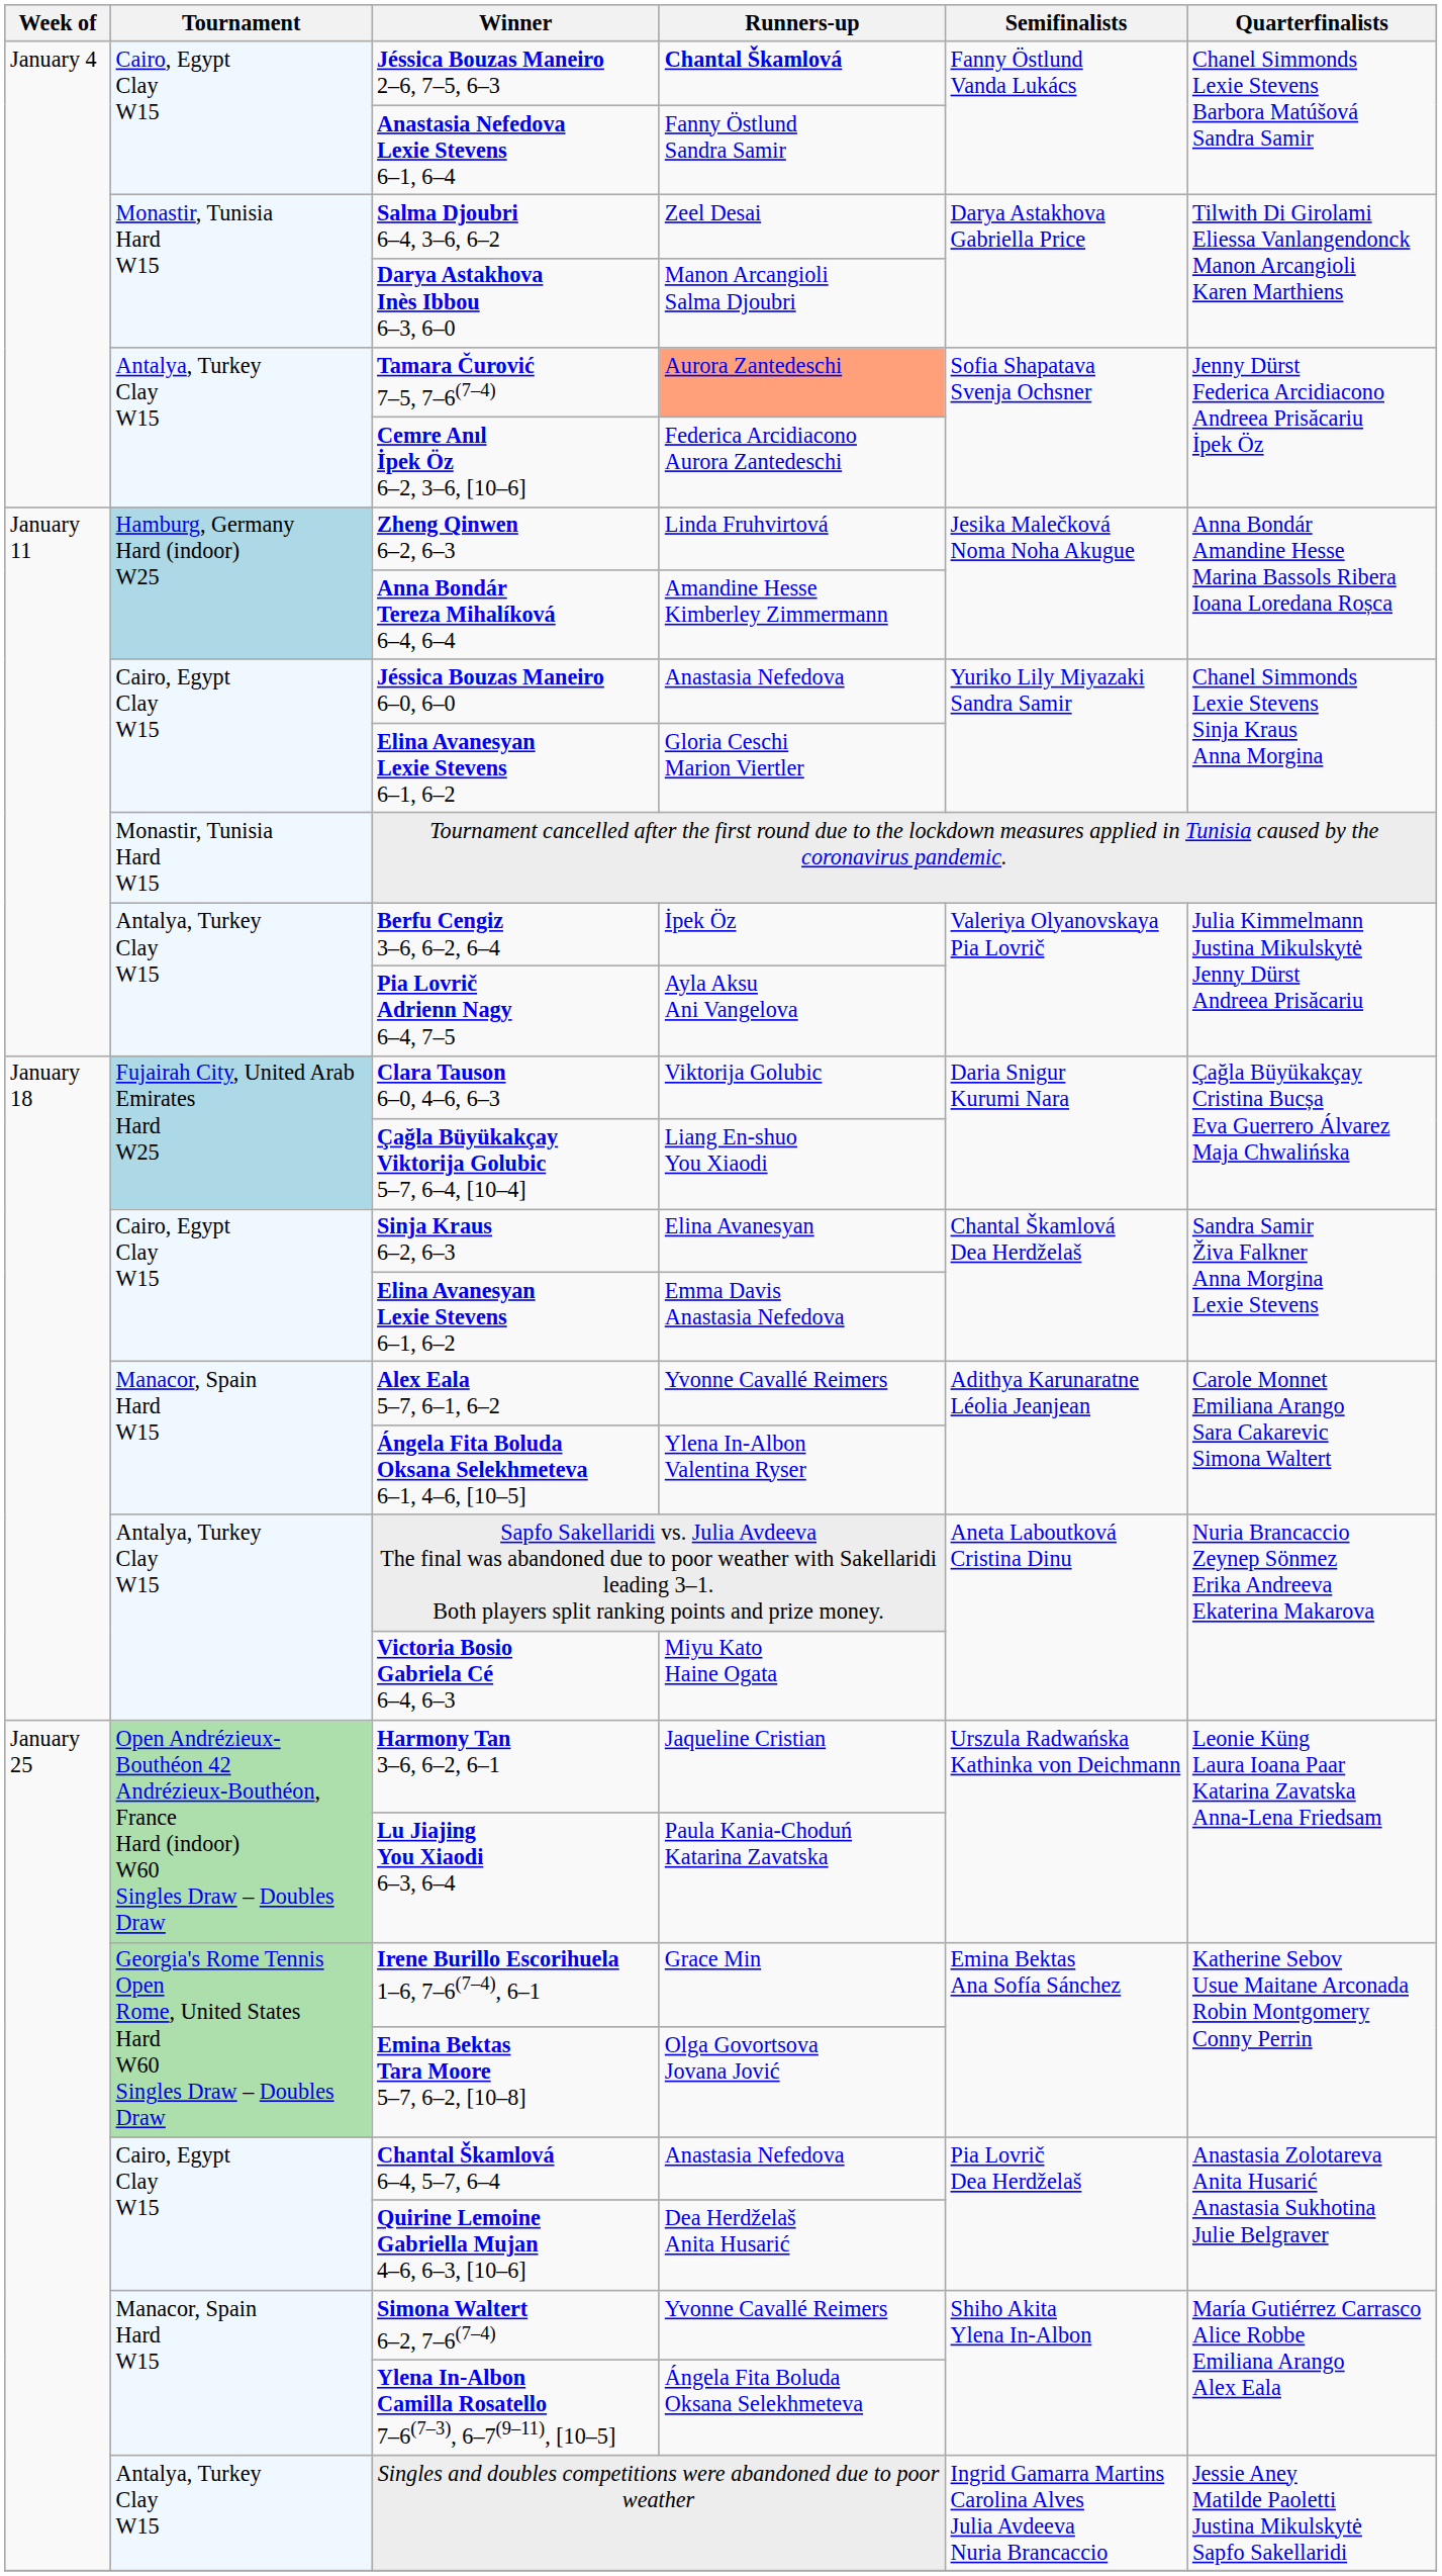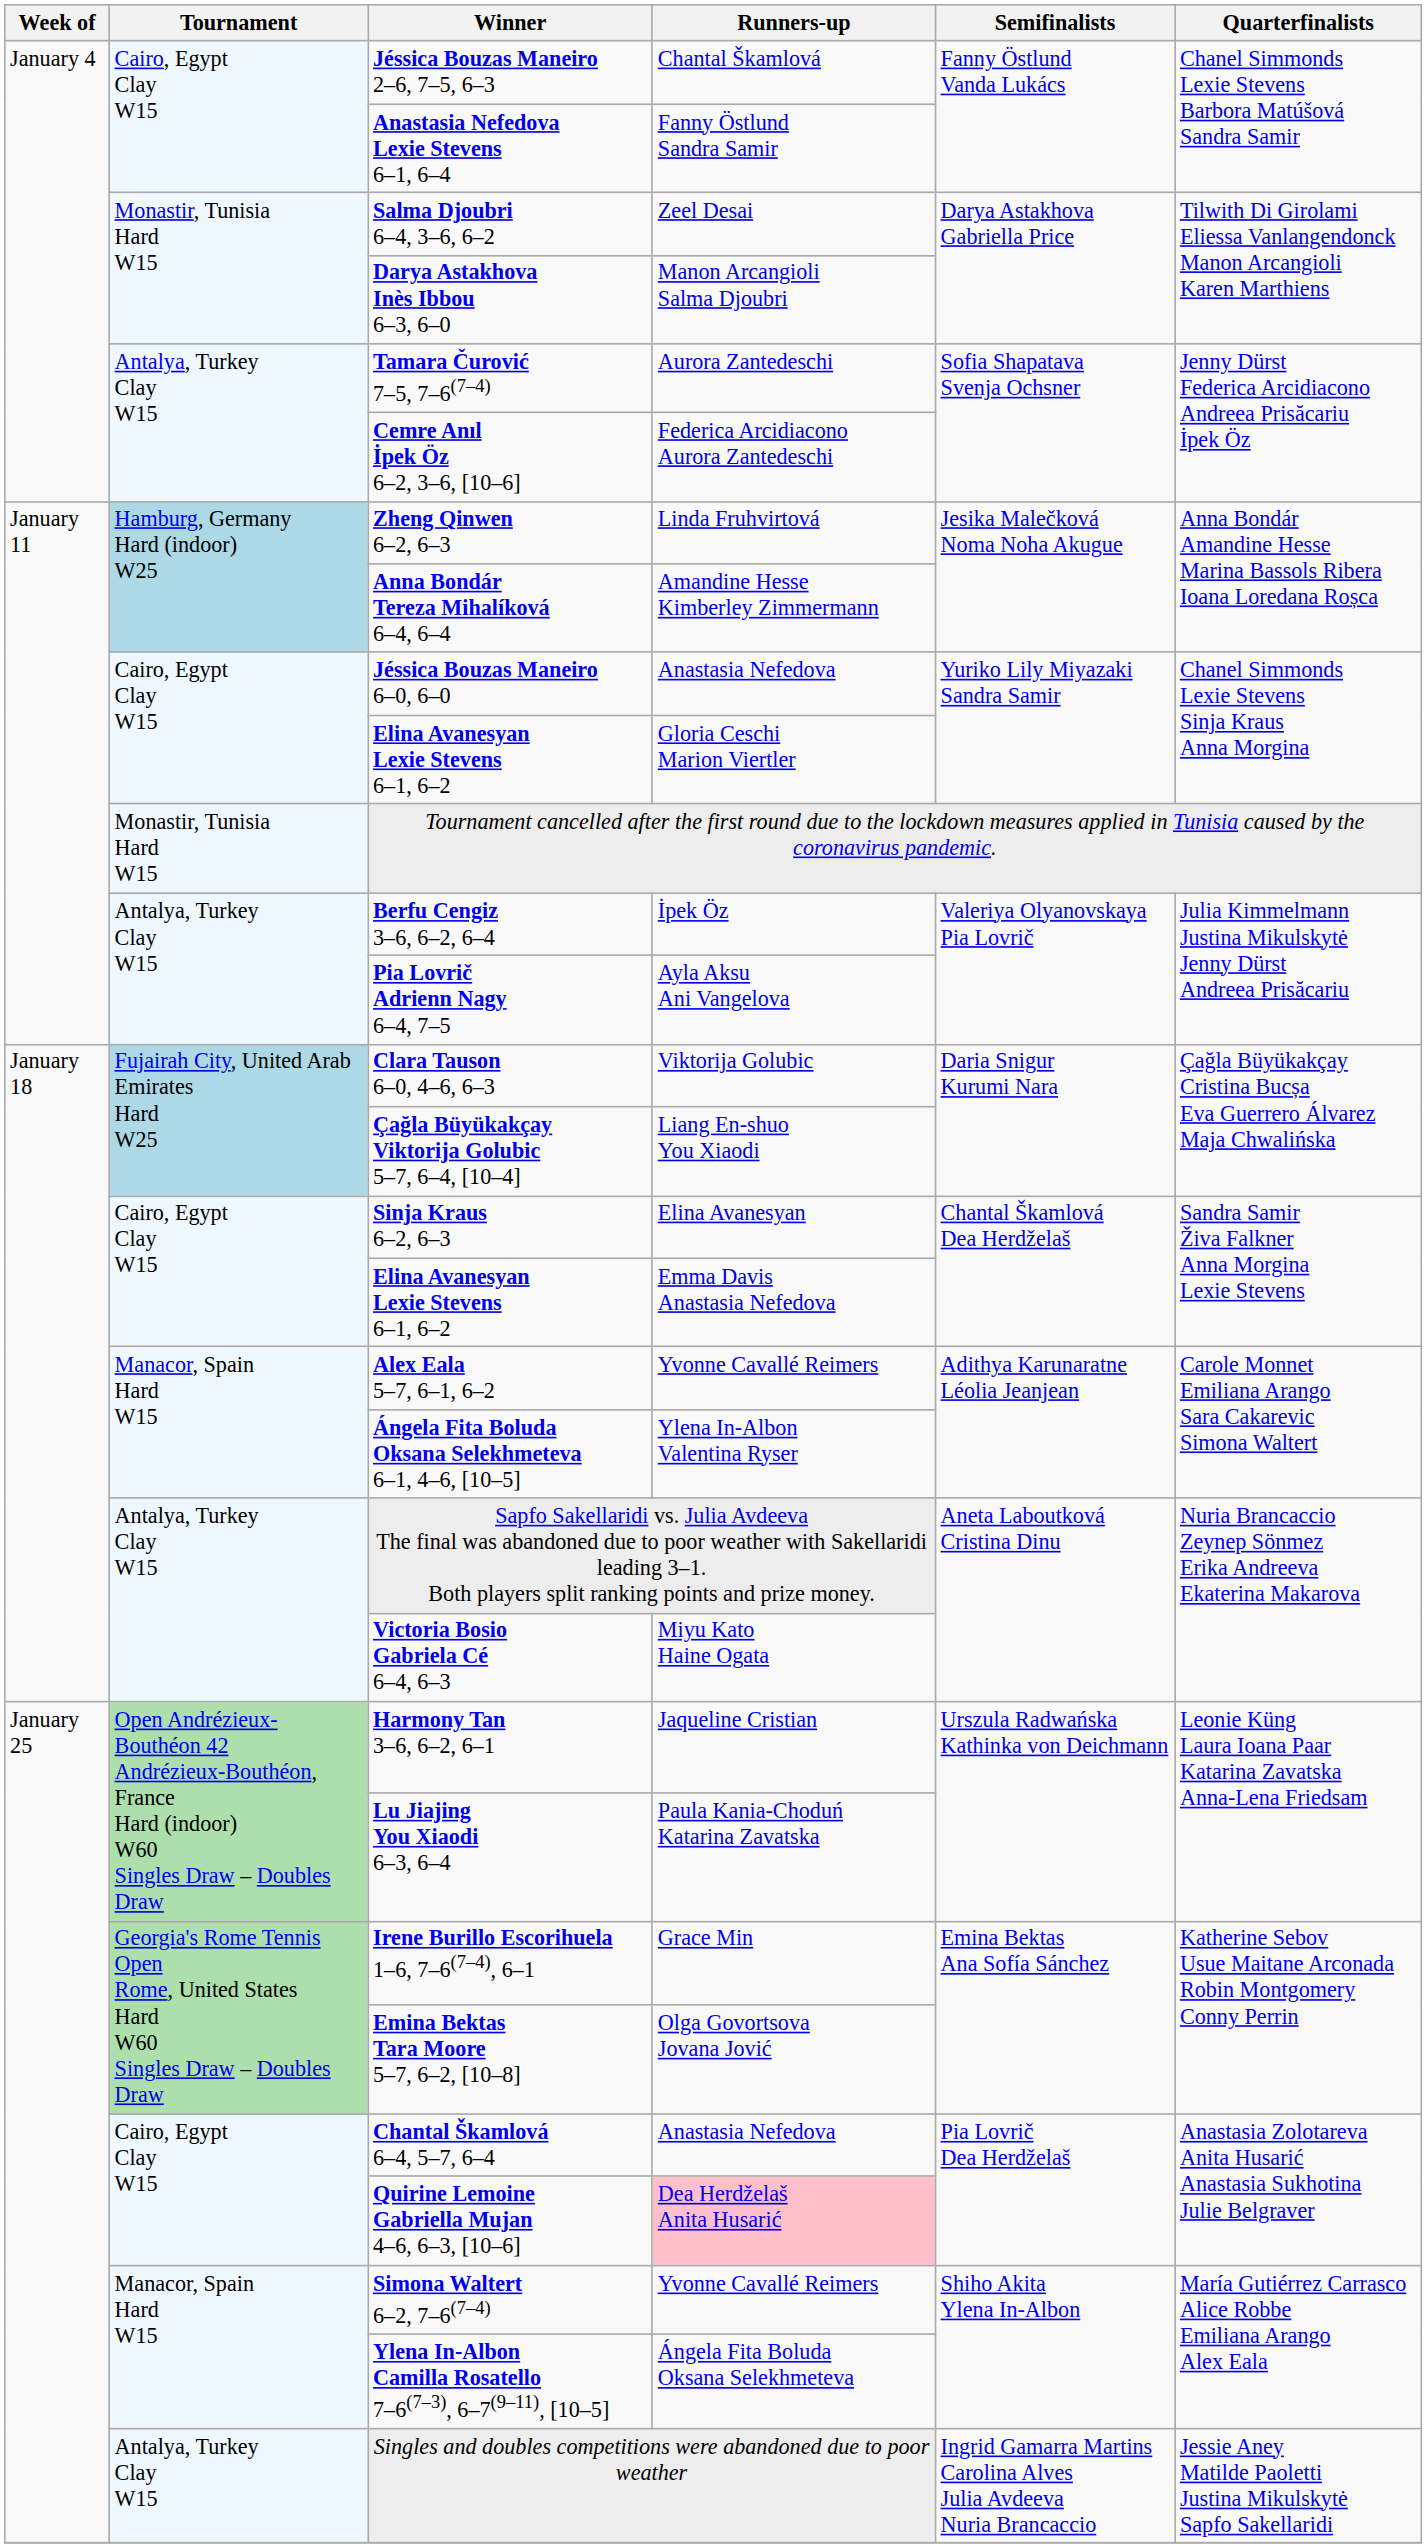Jéssica Bouzas Maneiro 2–6, 7–5, 6–3 | Runners-up: bold -> normal
Tamara Čurović 7–5, 7–6(7–4) | Runners-up: lightsalmon background -> no background
Quirine Lemoine Gabriella Mujan 4–6, 6–3, [10–6] | Runners-up: no background -> pink background
